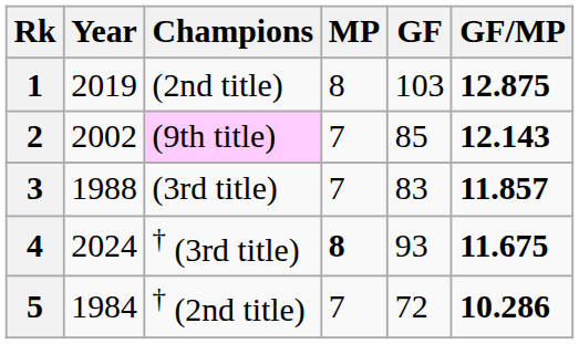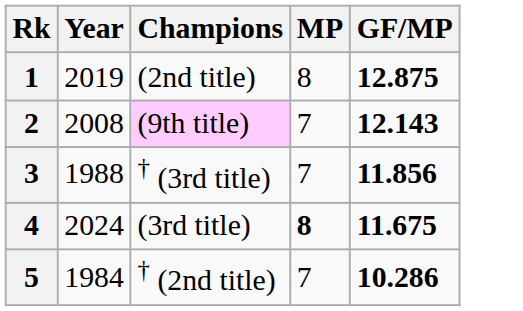- column: GF | 103 | 85 | 83 | 93 | 72
2 | Year: 2002 -> 2008
3 | Champions: (3rd title) -> † (3rd title)
3 | GF/MP: 11.857 -> 11.856
4 | Champions: † (3rd title) -> (3rd title)
